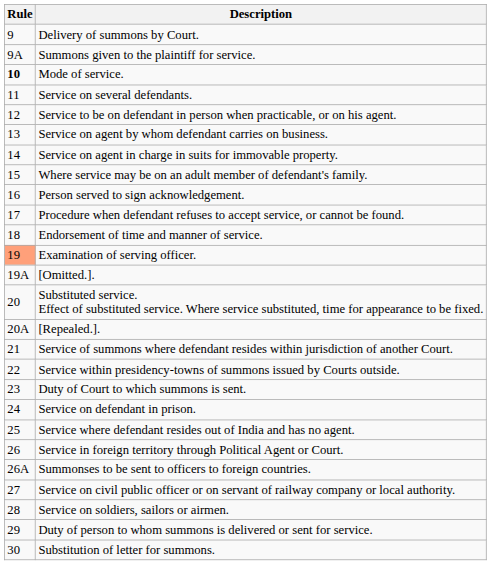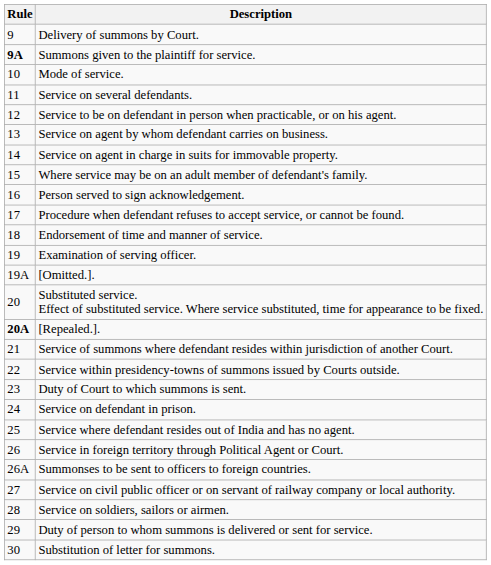Summons given to the plaintiff for service. | Rule: normal -> bold
Mode of service. | Rule: bold -> normal
Examination of serving officer. | Rule: lightsalmon background -> no background
[Repealed.]. | Rule: normal -> bold
